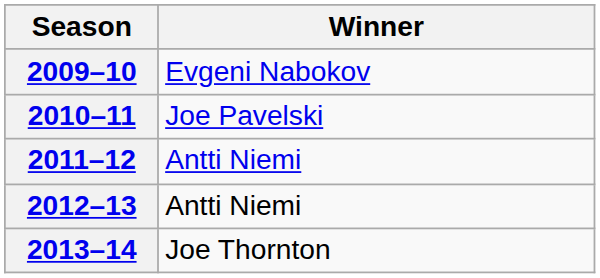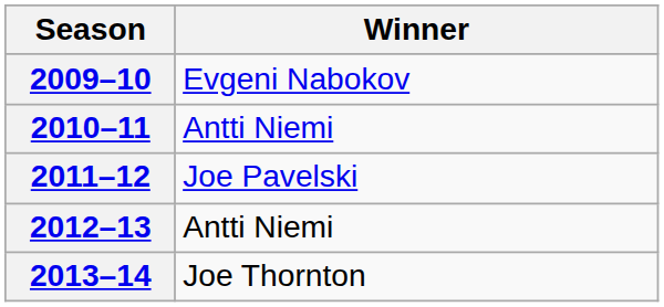2010–11 | Winner: Joe Pavelski -> Antti Niemi
2011–12 | Winner: Antti Niemi -> Joe Pavelski
